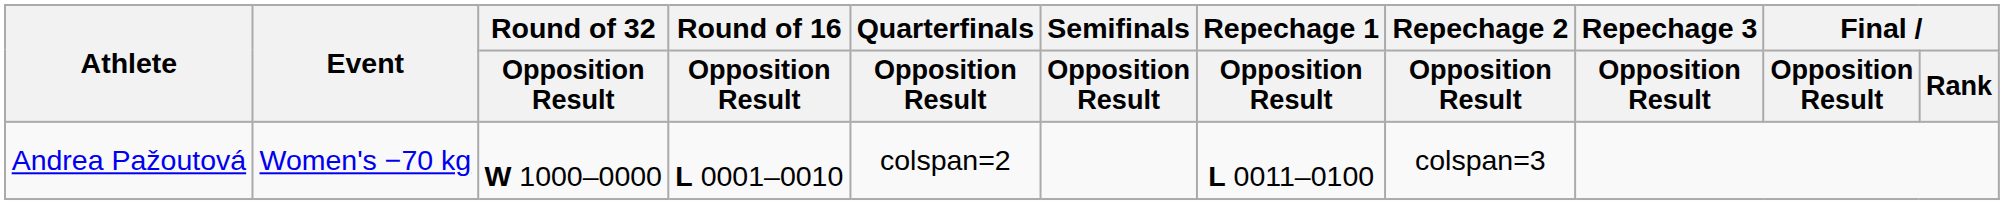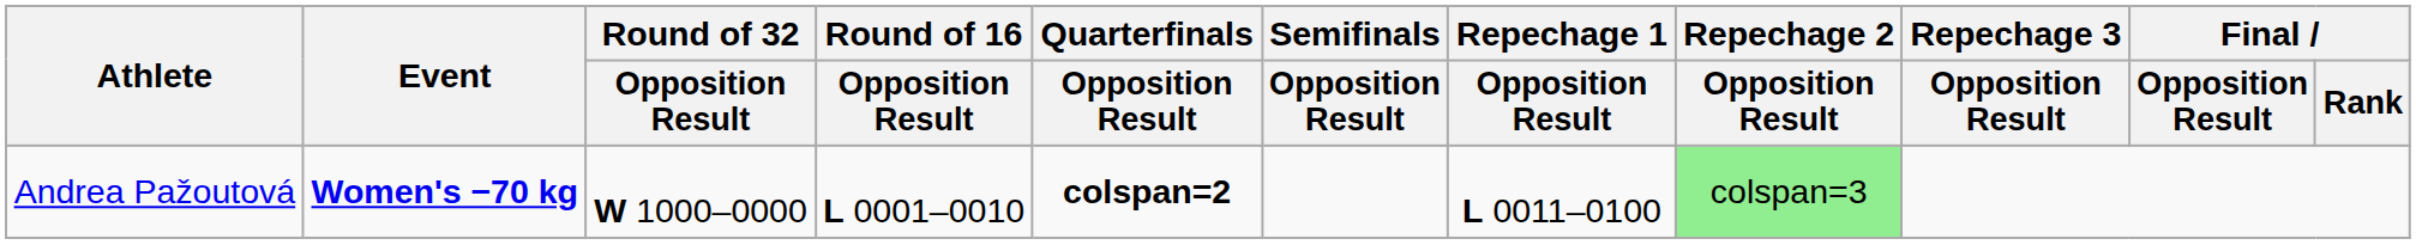Andrea Pažoutová | Event: normal -> bold
Andrea Pažoutová | Quarterfinals / Opposition Result: normal -> bold
Andrea Pažoutová | Repechage 2 / Opposition Result: no background -> lightgreen background
